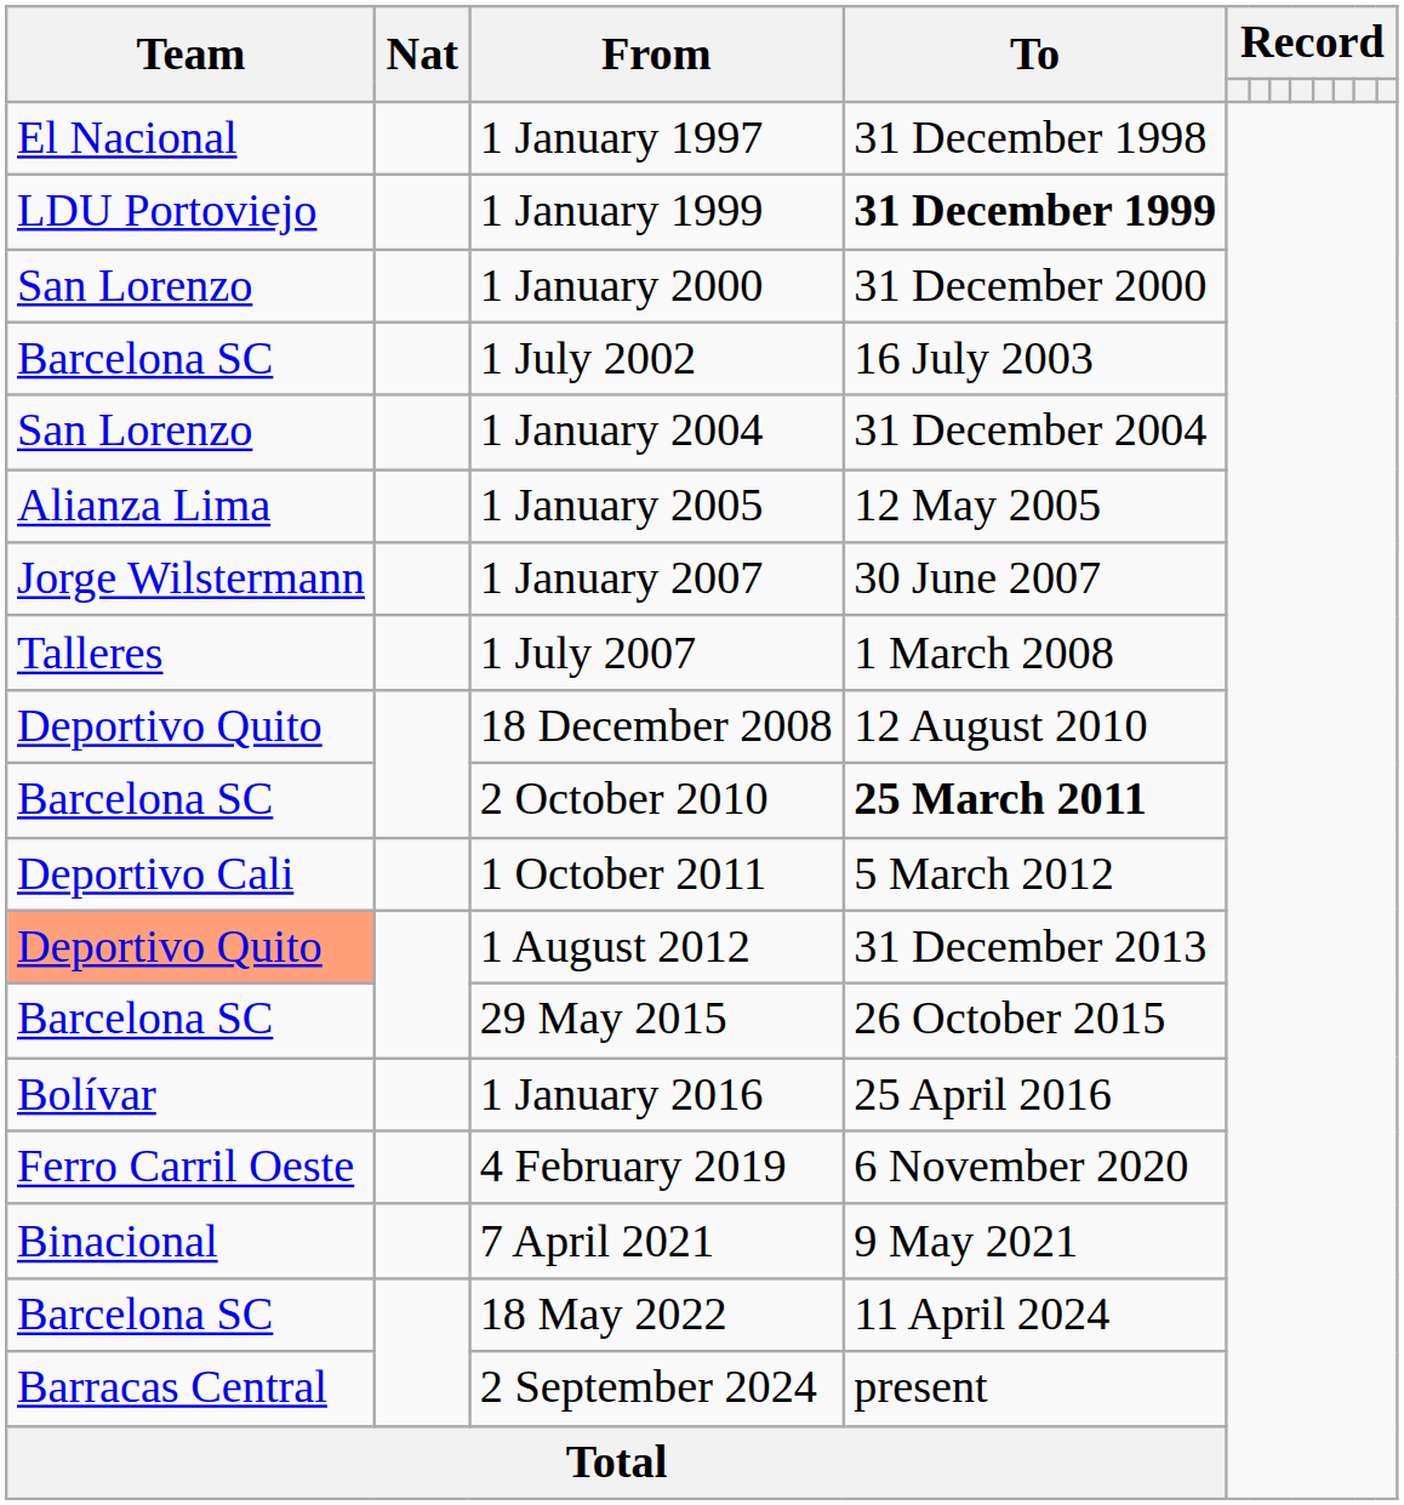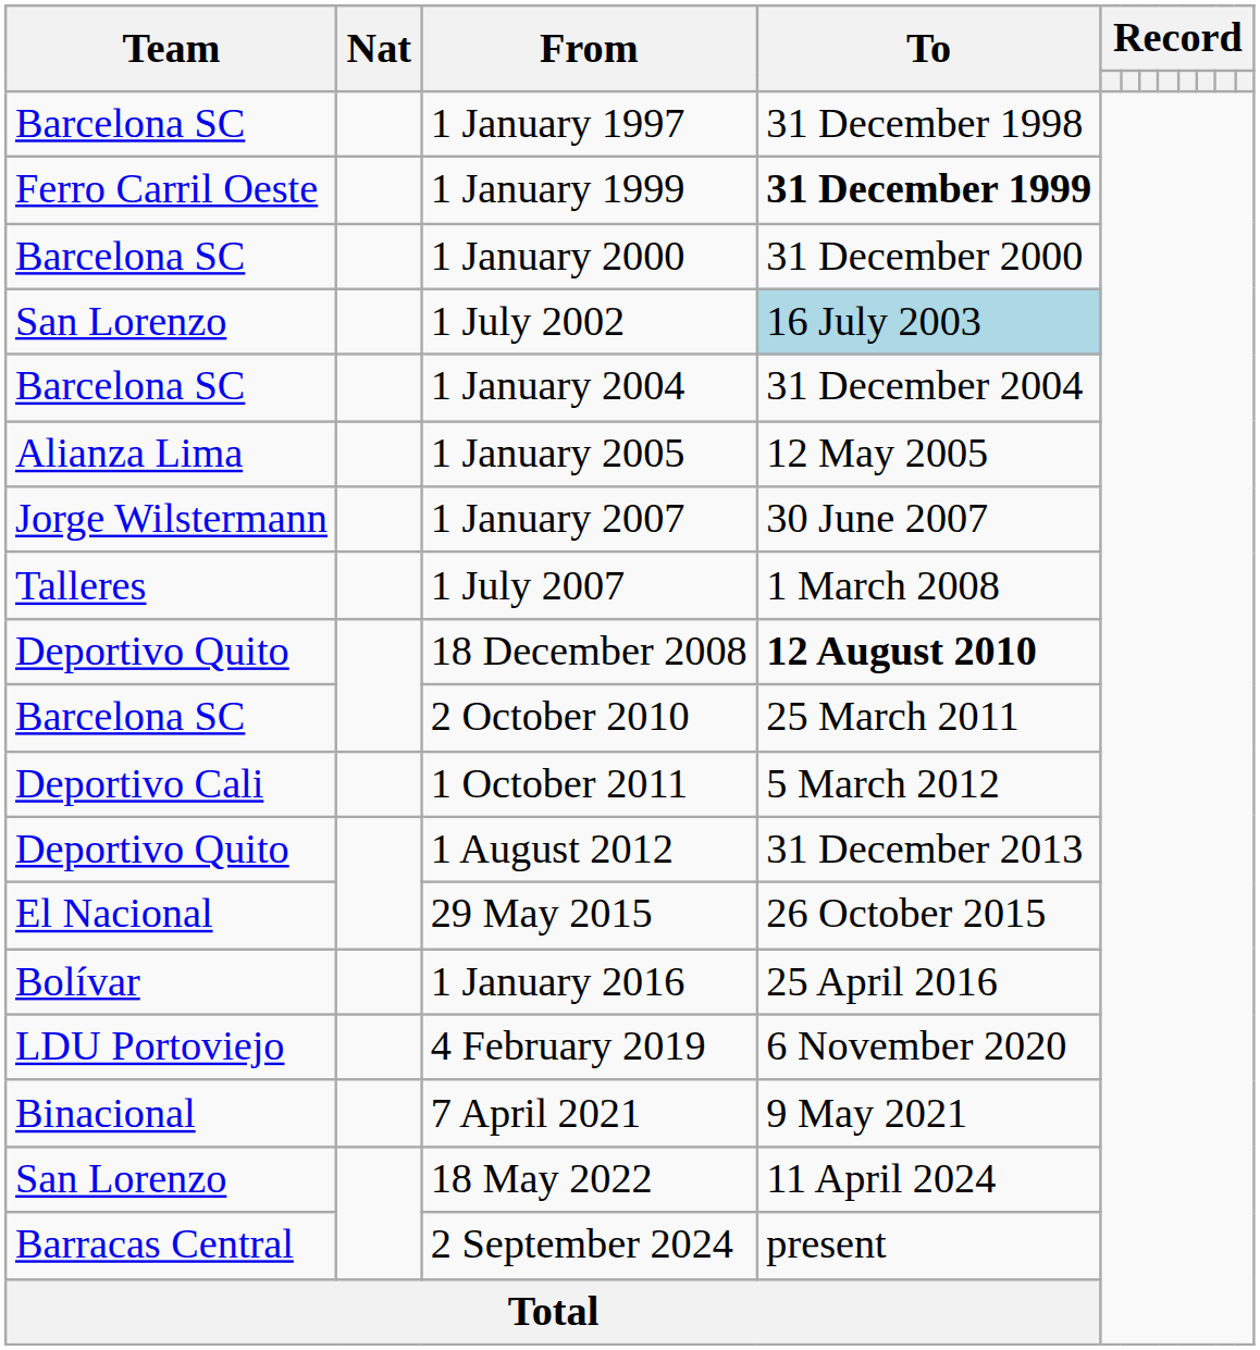1 January 1997 | Team: El Nacional -> Barcelona SC
1 January 1999 | Team: LDU Portoviejo -> Ferro Carril Oeste
1 January 2000 | Team: San Lorenzo -> Barcelona SC
1 July 2002 | Team: Barcelona SC -> San Lorenzo
1 July 2002 | To: no background -> lightblue background
1 January 2004 | Team: San Lorenzo -> Barcelona SC
18 December 2008 | To: normal -> bold
2 October 2010 | To: bold -> normal
1 August 2012 | Team: lightsalmon background -> no background
29 May 2015 | Team: Barcelona SC -> El Nacional
4 February 2019 | Team: Ferro Carril Oeste -> LDU Portoviejo
18 May 2022 | Team: Barcelona SC -> San Lorenzo
